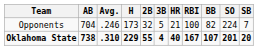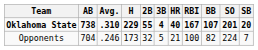rows swapped: Oklahoma State <-> Opponents
